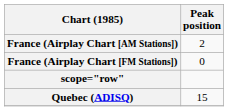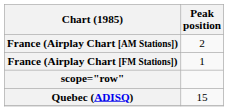France (Airplay Chart [FM Stations]) | Peak position: 0 -> 1
